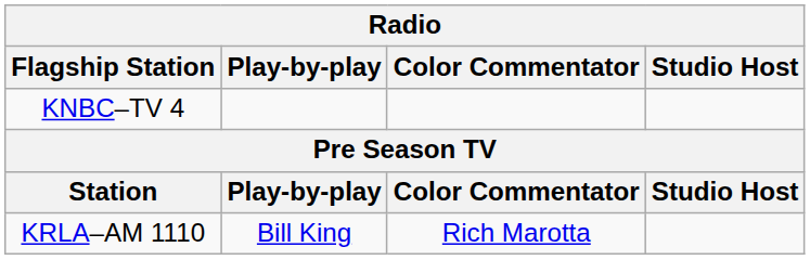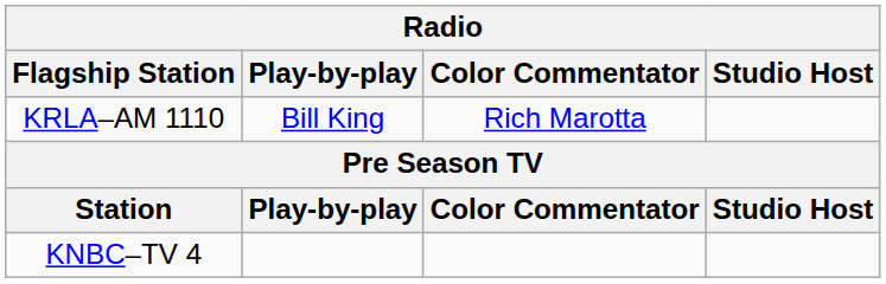rows swapped: KRLA–AM 1110 <-> KNBC–TV 4
